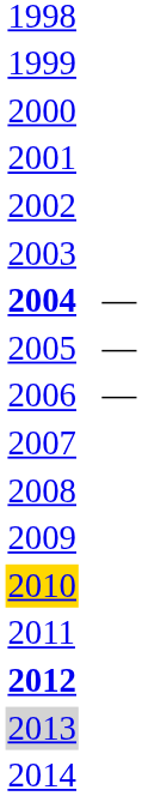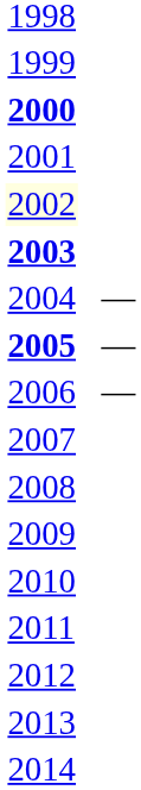2000 | column 1: normal -> bold
2002 | column 1: no background -> lightyellow background
2003 | column 1: normal -> bold
2004 | column 1: bold -> normal
2005 | column 1: normal -> bold
2010 | column 1: gold background -> no background
2012 | column 1: bold -> normal
2013 | column 1: lightgrey background -> no background
